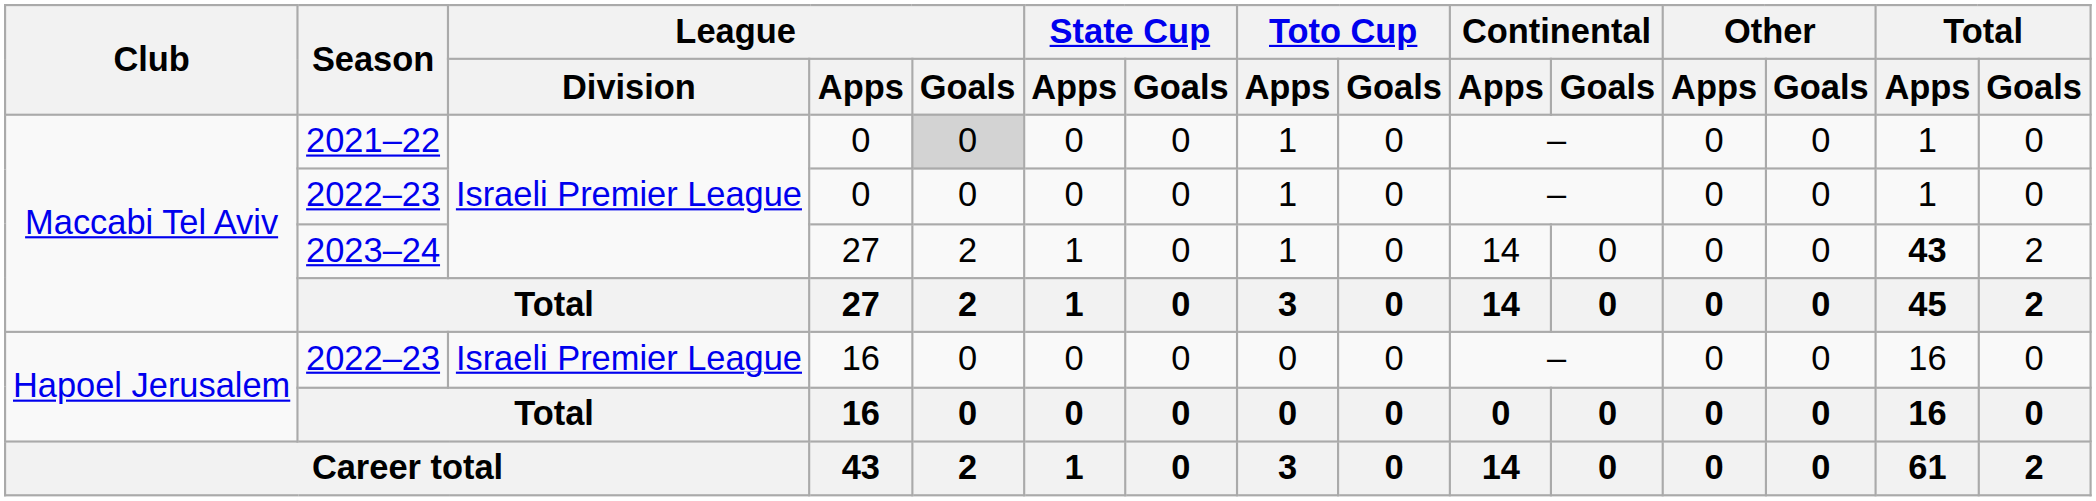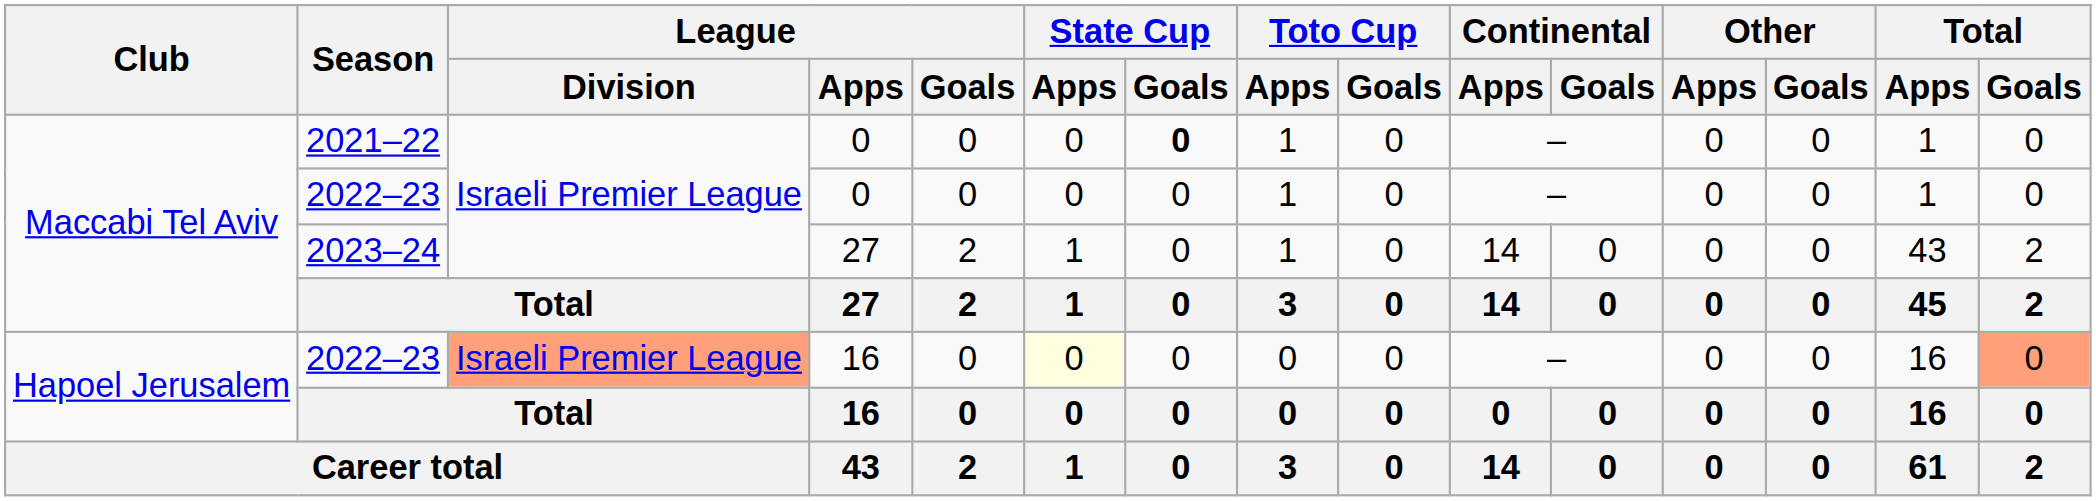2021–22 | League / Goals: lightgrey background -> no background
2021–22 | State Cup / Goals: normal -> bold
2023–24 | Total / Apps: bold -> normal
2022–23 / 16 | League / Division: no background -> lightsalmon background
2022–23 / 16 | State Cup / Apps: no background -> lightyellow background
2022–23 / 16 | Total / Goals: no background -> lightsalmon background
